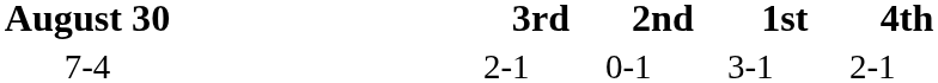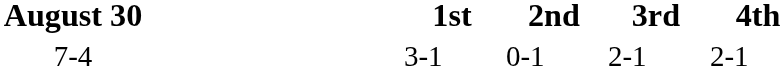columns swapped: 1st <-> 3rd
